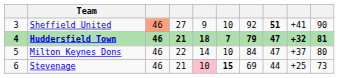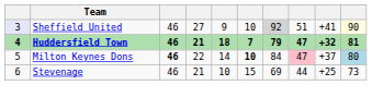Sheffield United | column 1: no background -> lavender background
Sheffield United | column 3: lightsalmon background -> no background
Sheffield United | column 7: no background -> lightgrey background
Sheffield United | column 8: bold -> normal
Sheffield United | column 10: no background -> lightyellow background
Milton Keynes Dons | column 3: normal -> bold
Milton Keynes Dons | column 6: normal -> bold
Milton Keynes Dons | column 8: no background -> pink background
Milton Keynes Dons | column 10: no background -> lightblue background
Stevenage | column 5: pink background -> no background
Stevenage | column 6: bold -> normal
